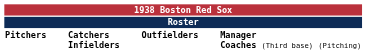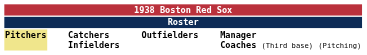Pitchers | column 1: no background -> khaki background
